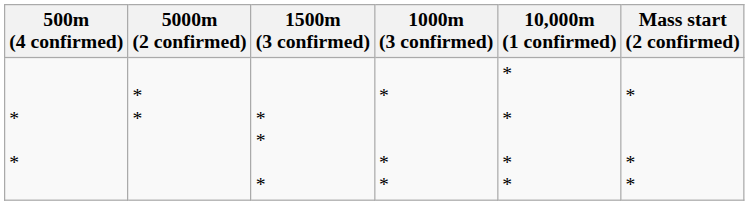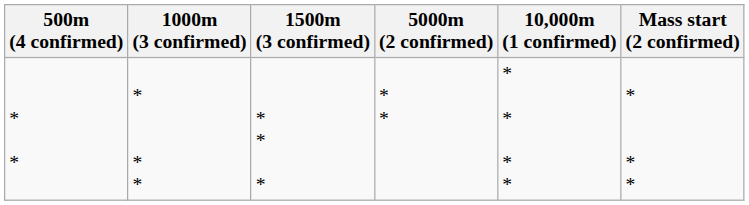columns swapped: 1000m (3 confirmed) <-> 5000m (2 confirmed)
